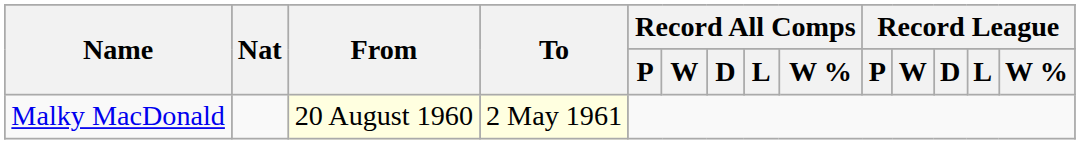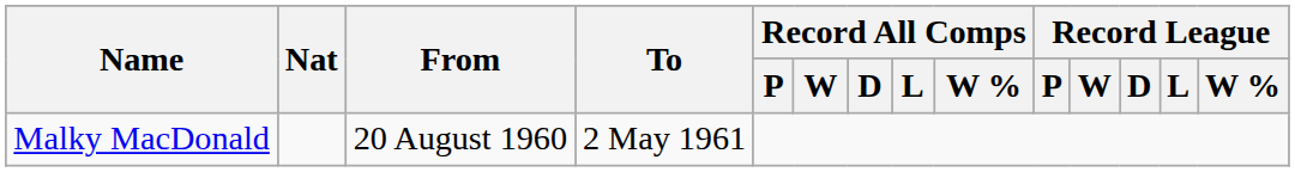Malky MacDonald | From: lightyellow background -> no background
Malky MacDonald | To: lightyellow background -> no background
